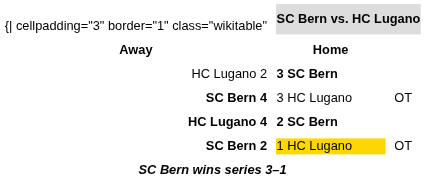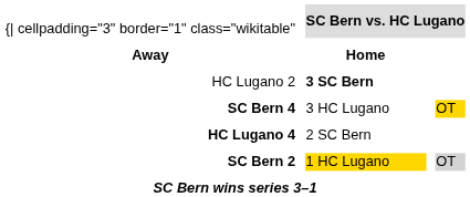SC Bern 4 | column 3: no background -> gold background
HC Lugano 4 | column 2: bold -> normal
SC Bern 2 | column 3: no background -> lightgrey background
